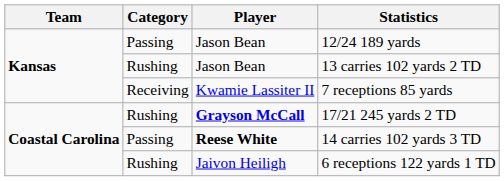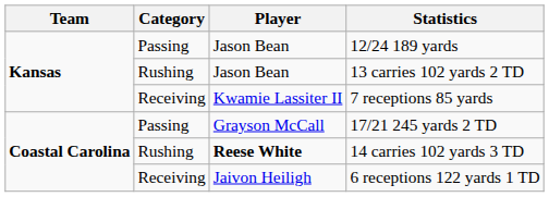17/21 245 yards 2 TD | Category: Rushing -> Passing
17/21 245 yards 2 TD | Player: bold -> normal
14 carries 102 yards 3 TD | Category: Passing -> Rushing
6 receptions 122 yards 1 TD | Category: Rushing -> Receiving
